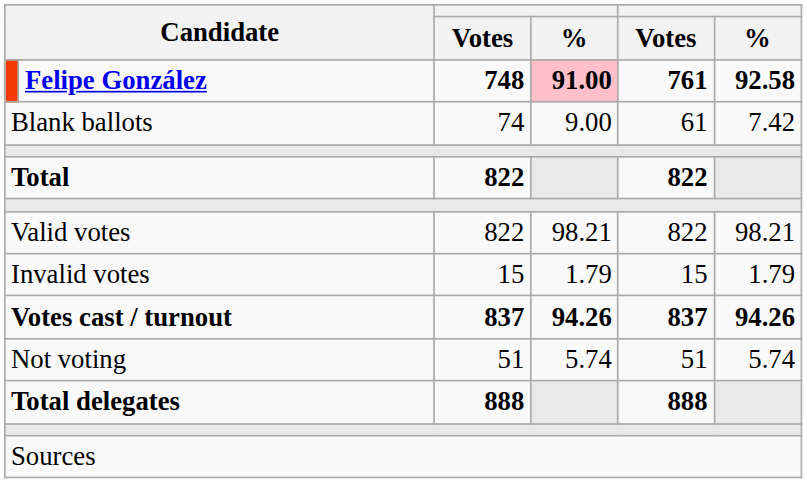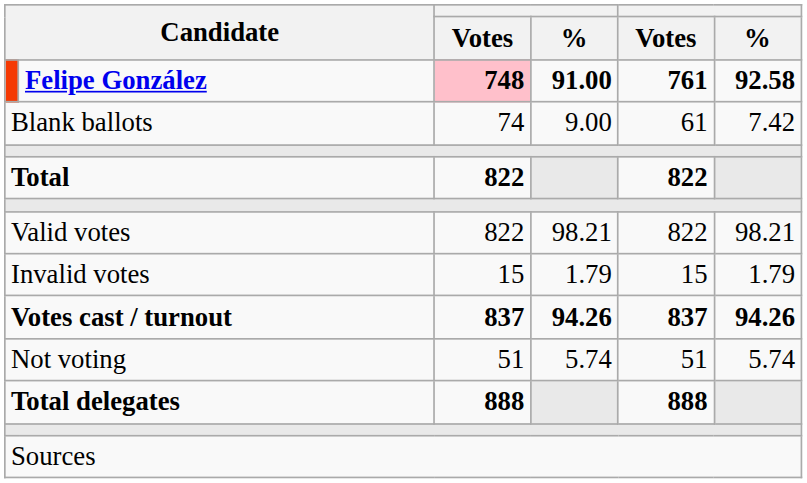Felipe González | column 3: no background -> pink background
Felipe González | column 4: pink background -> no background
